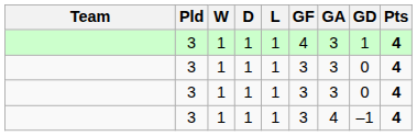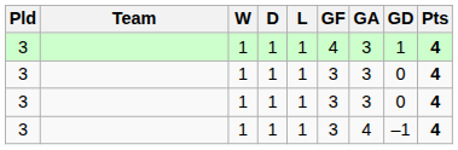columns swapped: Team <-> Pld
